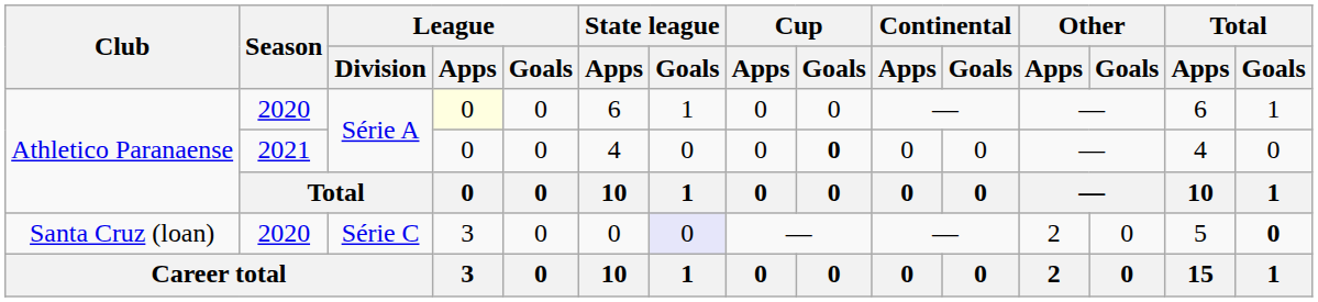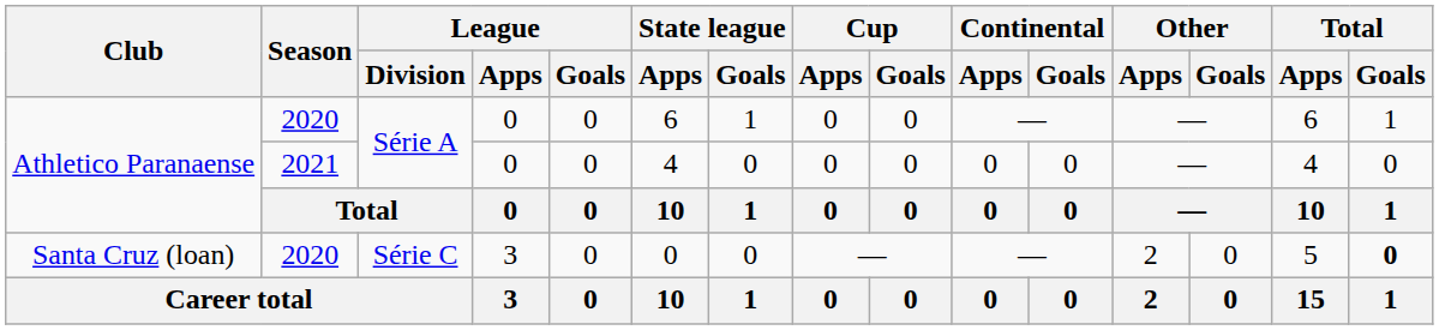Athletico Paranaense / 2020 | League / Apps: lightyellow background -> no background
Athletico Paranaense / 2021 | Cup / Goals: bold -> normal
Santa Cruz (loan) | State league / Goals: lavender background -> no background
